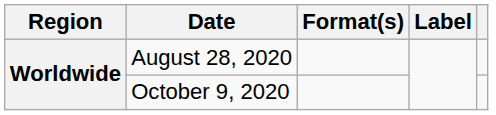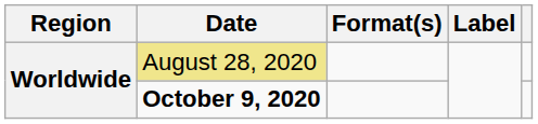August 28, 2020 | Date: no background -> khaki background
October 9, 2020 | Date: normal -> bold
